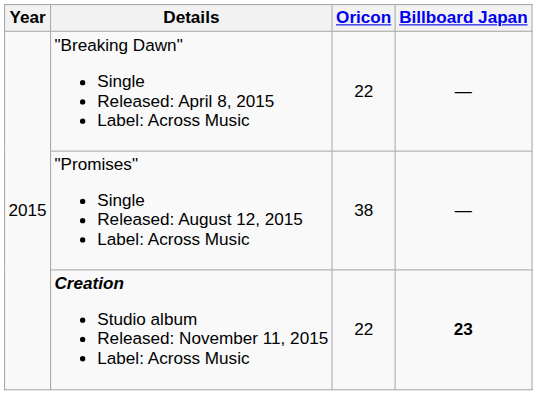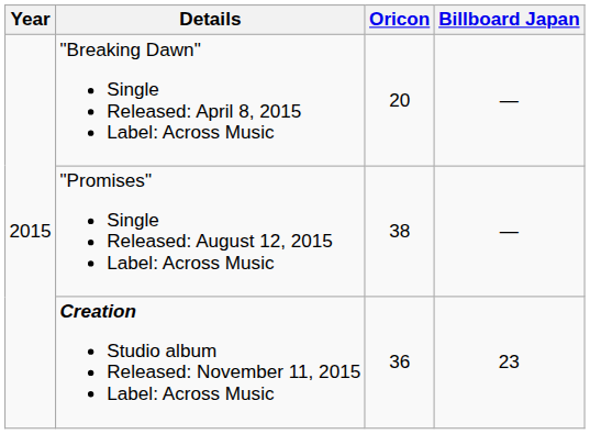row 2 | Oricon: 22 -> 20
row 4 | Oricon: 22 -> 36
row 4 | Billboard Japan: bold -> normal
